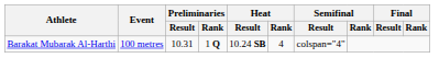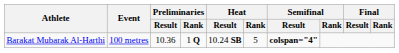Barakat Mubarak Al-Harthi | Preliminaries / Result: 10.31 -> 10.36
Barakat Mubarak Al-Harthi | Heat / Rank: 4 -> 5
Barakat Mubarak Al-Harthi | Semifinal / Result: normal -> bold
